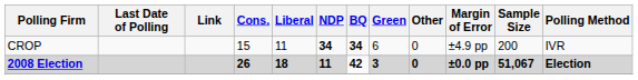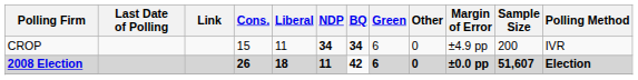2008 Election | Green: 3 -> 6
2008 Election | Sample Size: 51,067 -> 51,607
